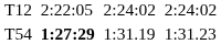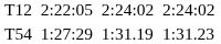T54 | column 2: bold -> normal
